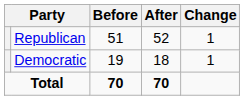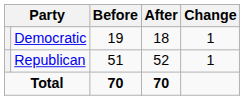rows swapped: Republican <-> Democratic
